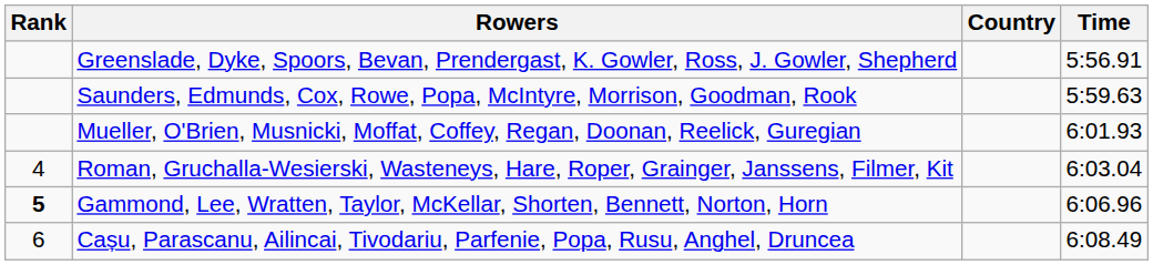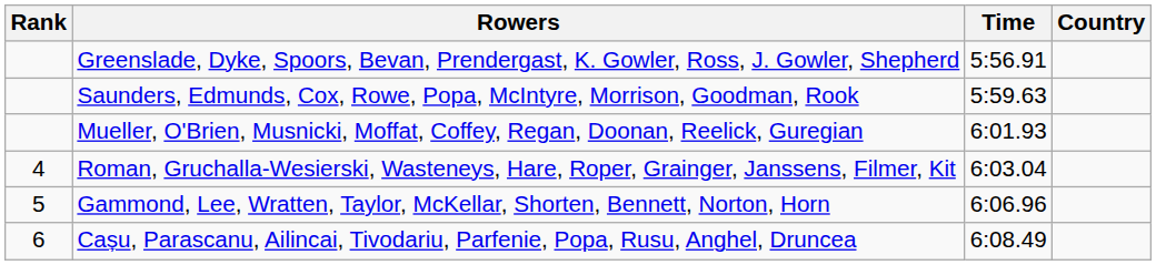columns swapped: Country <-> Time
row 6 | Rank: bold -> normal
